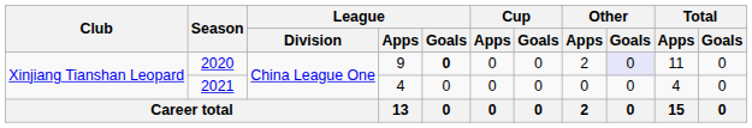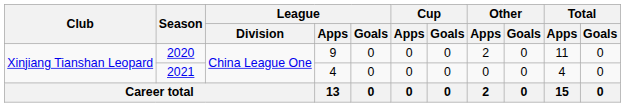2020 | League / Goals: bold -> normal
2020 | Other / Goals: lavender background -> no background
